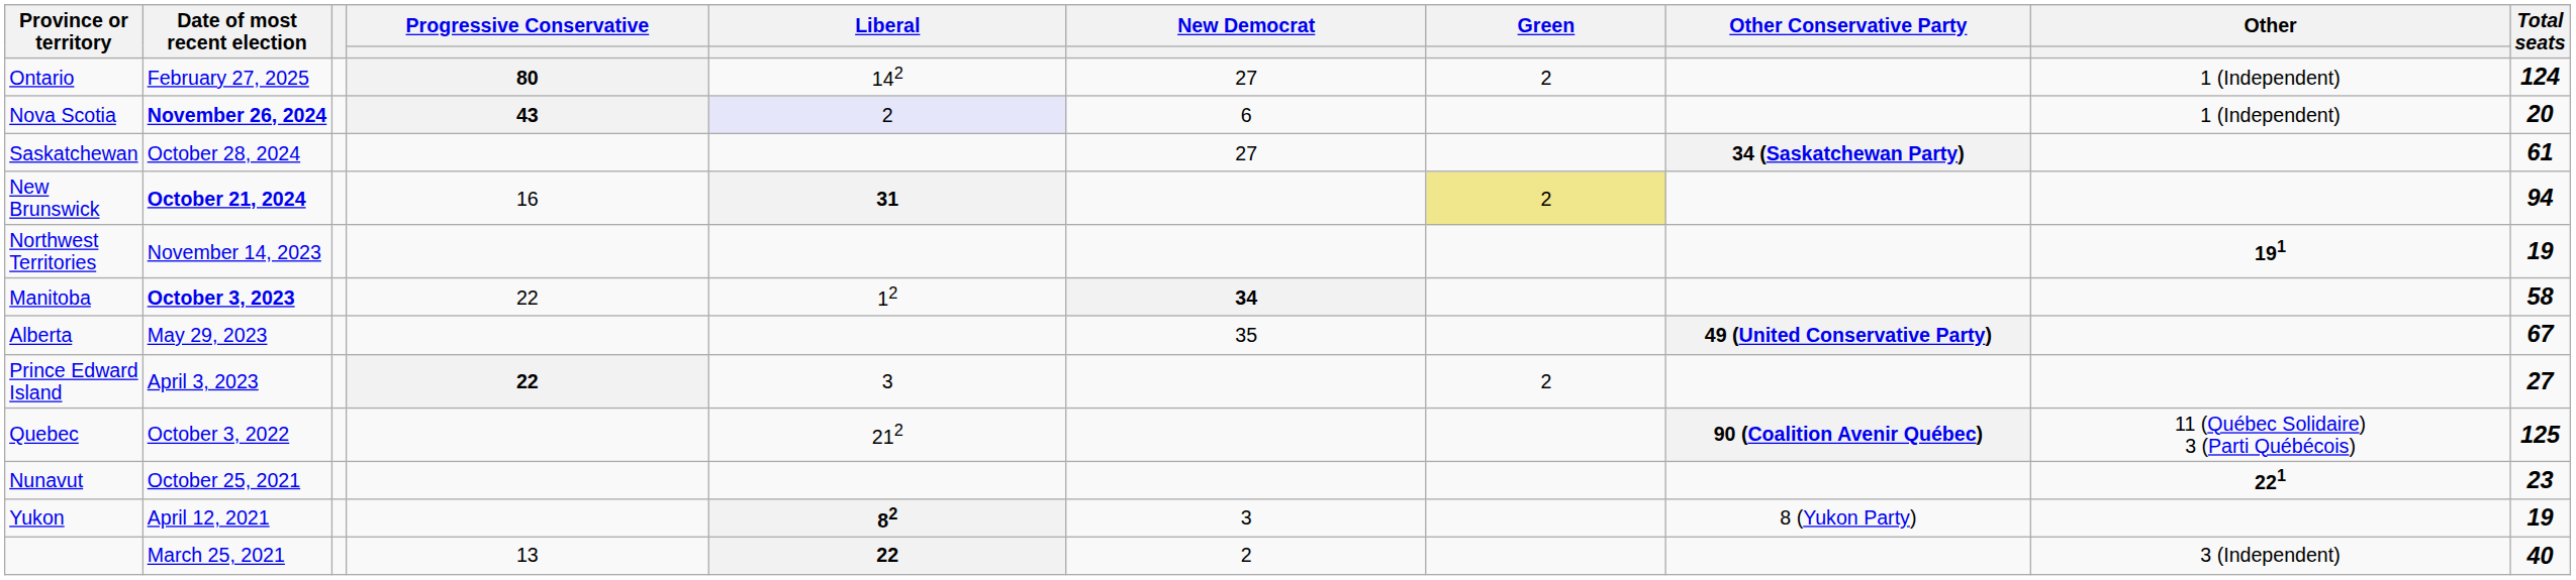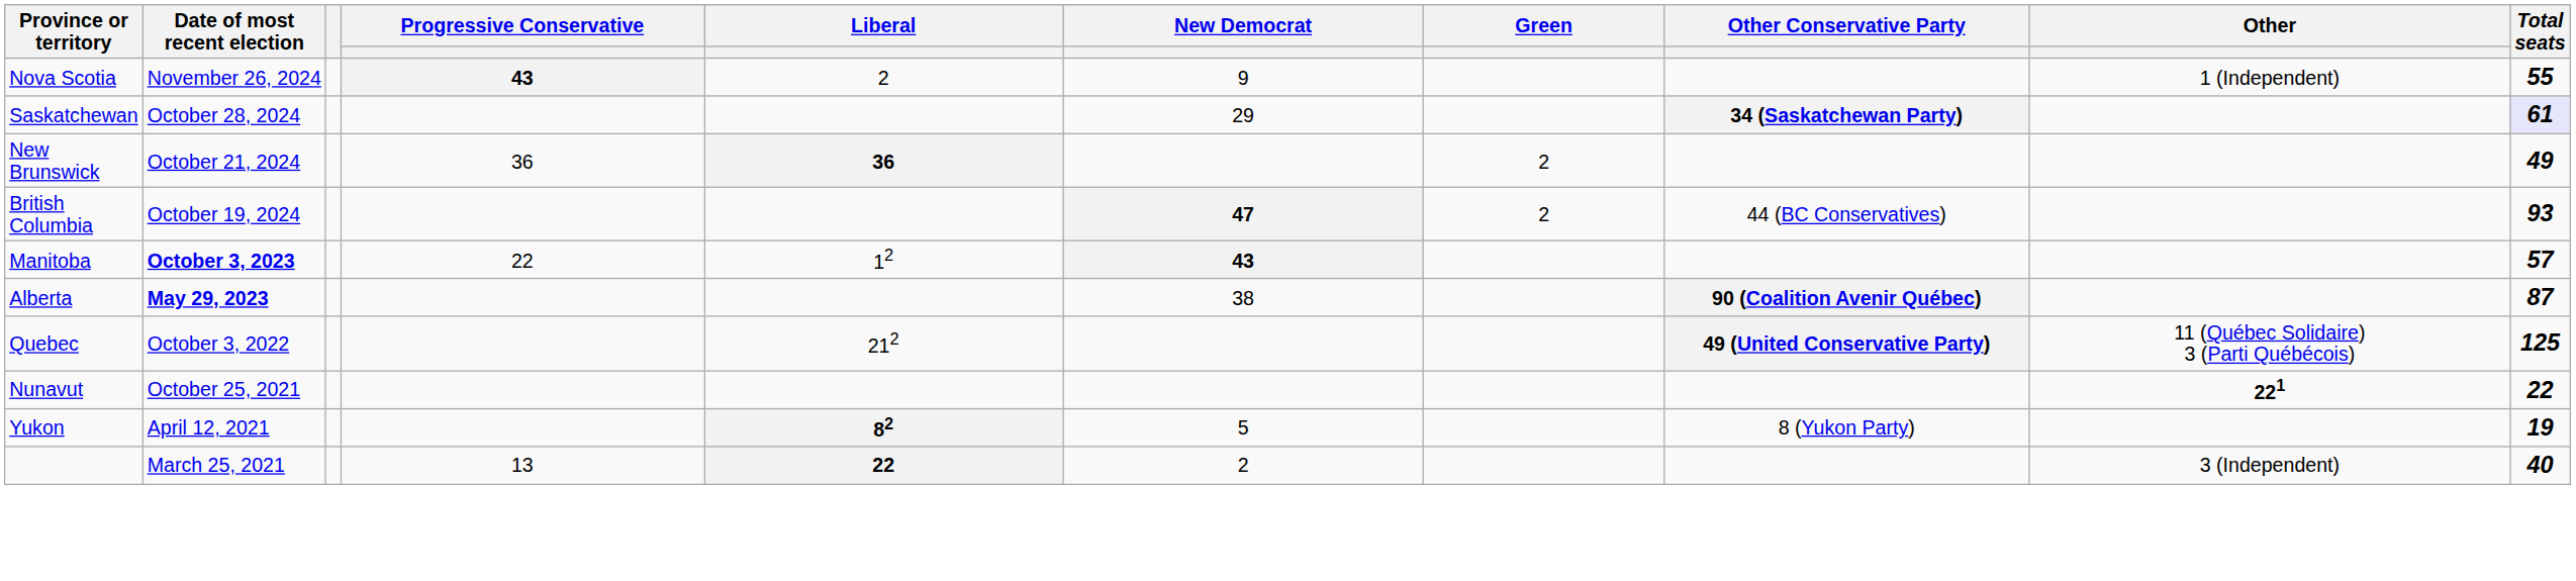- row: Ontario | February 27, 2025 | 80 | 142 | 27 | 2 | 1 (Independent) | 124
Nova Scotia | Date of most recent election: bold -> normal
Nova Scotia | Liberal: lavender background -> no background
Nova Scotia | New Democrat: 6 -> 9
Nova Scotia | Total seats: 20 -> 55
Saskatchewan | New Democrat: 27 -> 29
Saskatchewan | Total seats: no background -> lavender background
New Brunswick | Date of most recent election: bold -> normal
New Brunswick | Progressive Conservative: 16 -> 36
New Brunswick | Liberal: 31 -> 36
New Brunswick | Green: khaki background -> no background
New Brunswick | Total seats: 94 -> 49
+ row: British Columbia | October 19, 2024 | 47 | 2 | 44 (BC Conservatives) | 93
- row: Northwest Territories | November 14, 2023 | 191 | 19
Manitoba | New Democrat: 34 -> 43
Manitoba | Total seats: 58 -> 57
Alberta | Date of most recent election: normal -> bold
Alberta | New Democrat: 35 -> 38
Alberta | Other Conservative Party: 49 (United Conservative Party) -> 90 (Coalition Avenir Québec)
Alberta | Total seats: 67 -> 87
- row: Prince Edward Island | April 3, 2023 | 22 | 3 | 2 | 27
Quebec | Other Conservative Party: 90 (Coalition Avenir Québec) -> 49 (United Conservative Party)
Nunavut | Total seats: 23 -> 22
Yukon | New Democrat: 3 -> 5
